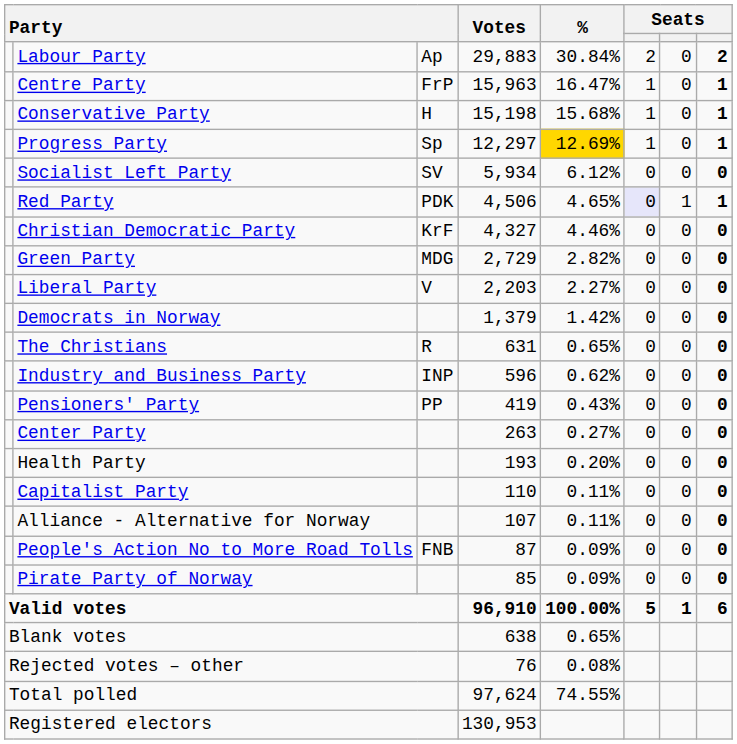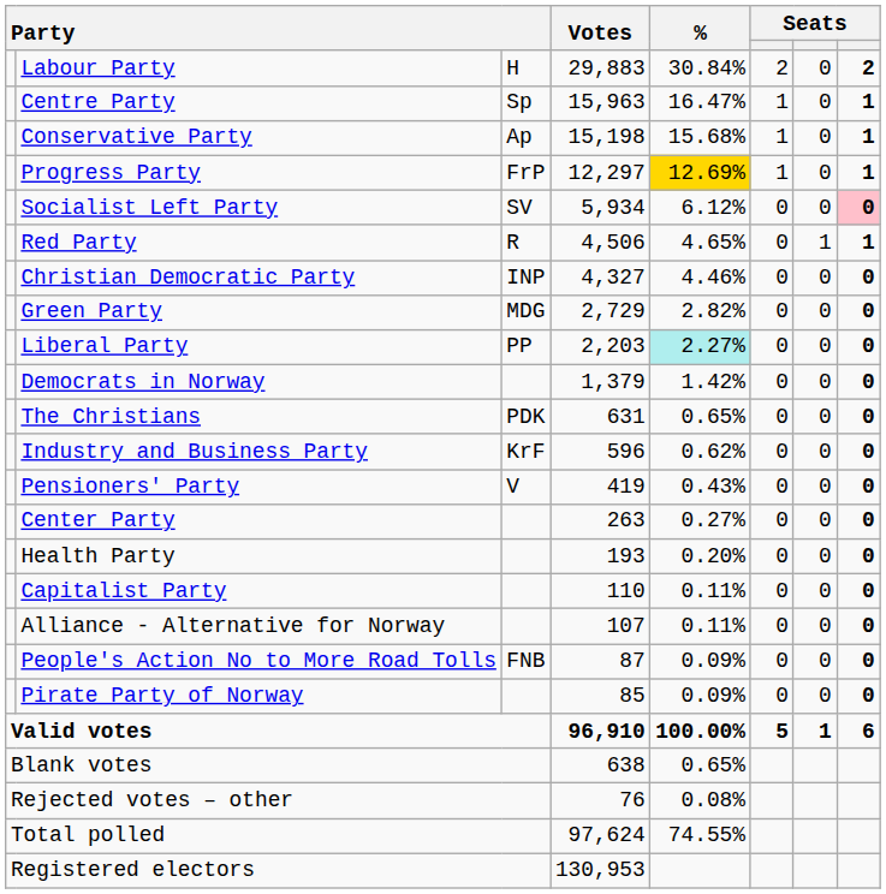Labour Party | column 3: Ap -> H
Centre Party | column 3: FrP -> Sp
Conservative Party | column 3: H -> Ap
Progress Party | column 3: Sp -> FrP
Socialist Left Party | column 8: no background -> pink background
Red Party | column 3: PDK -> R
Red Party | column 6: lavender background -> no background
Christian Democratic Party | column 3: KrF -> INP
Liberal Party | column 3: V -> PP
Liberal Party | %: no background -> paleturquoise background
The Christians | column 3: R -> PDK
Industry and Business Party | column 3: INP -> KrF
Pensioners' Party | column 3: PP -> V
